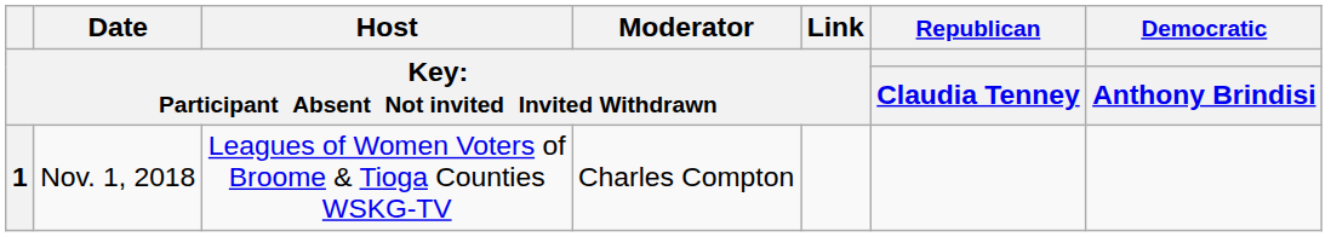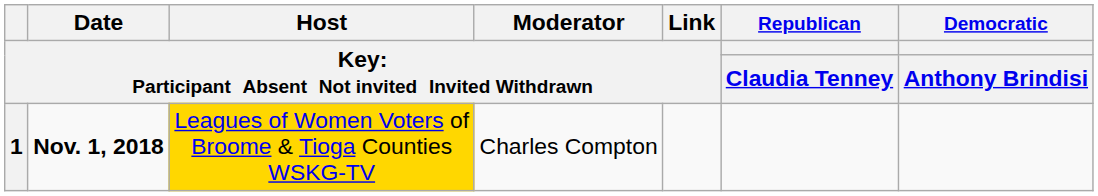1 | column 2: normal -> bold
1 | column 3: no background -> gold background
